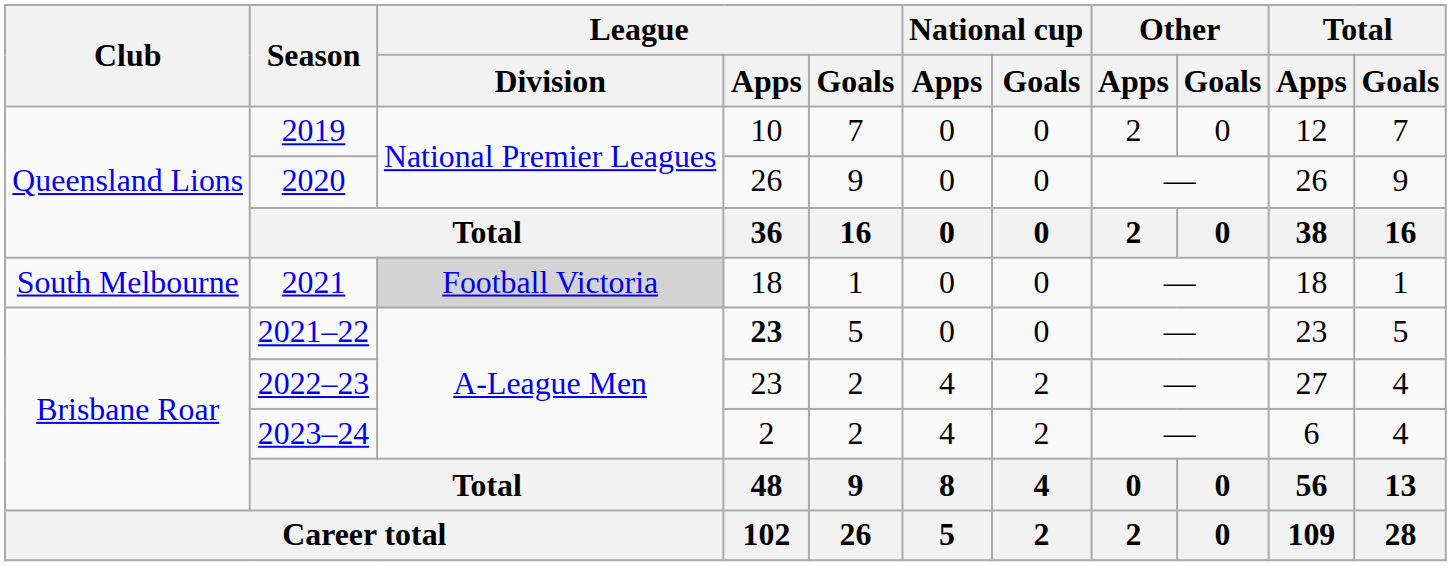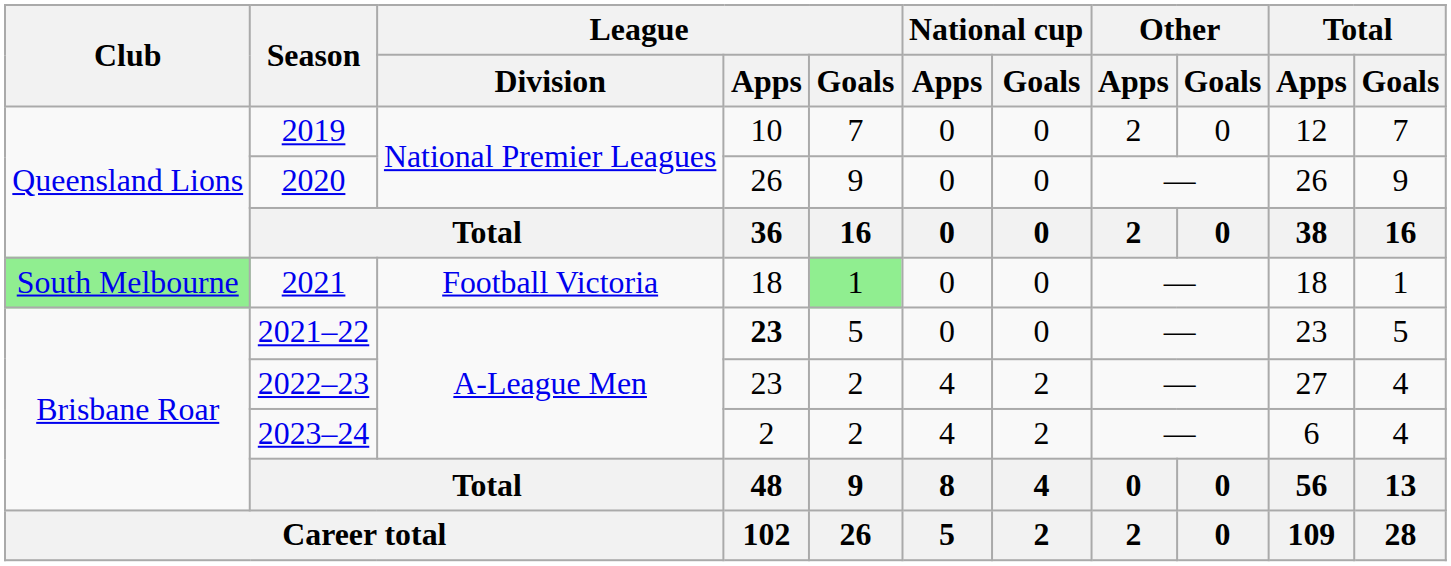2021 | Club: no background -> lightgreen background
2021 | League / Division: lightgrey background -> no background
2021 | League / Goals: no background -> lightgreen background
